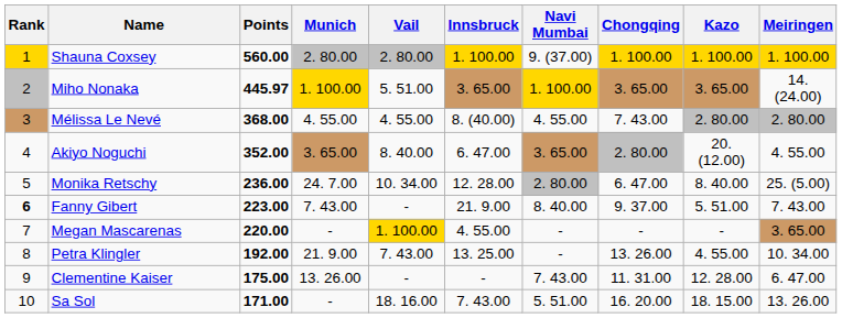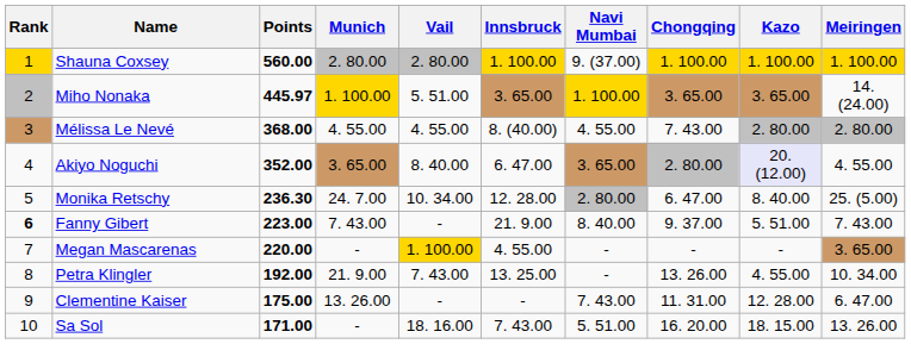Akiyo Noguchi | Kazo: no background -> lavender background
Monika Retschy | Points: 236.00 -> 236.30
